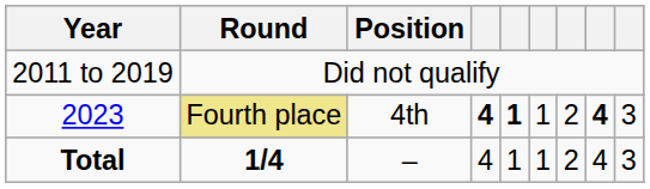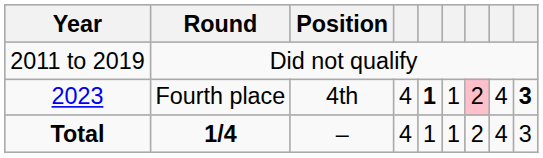2023 | Round: khaki background -> no background
2023 | column 4: bold -> normal
2023 | column 7: no background -> pink background
2023 | column 8: bold -> normal
2023 | column 9: normal -> bold
